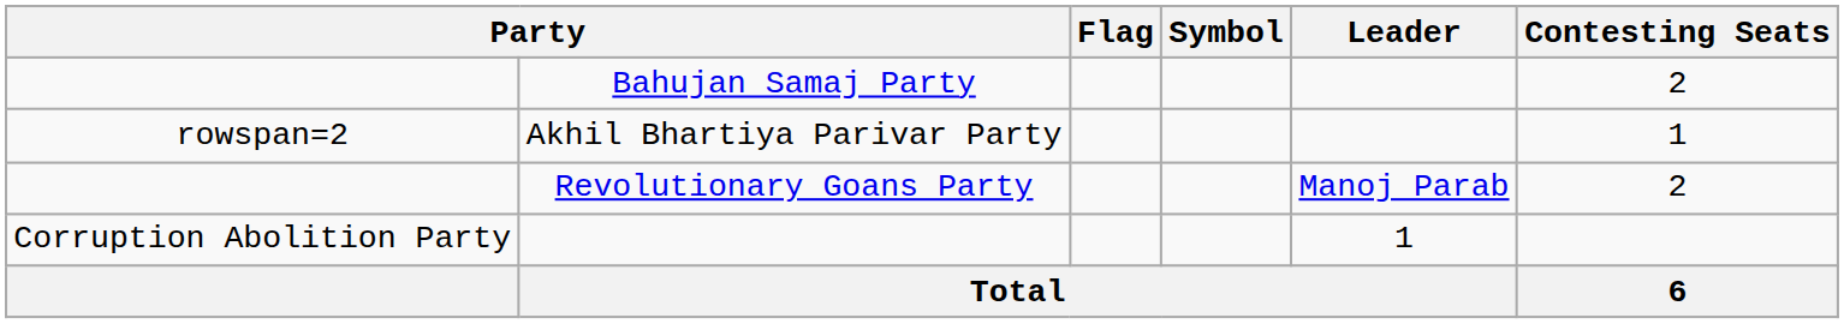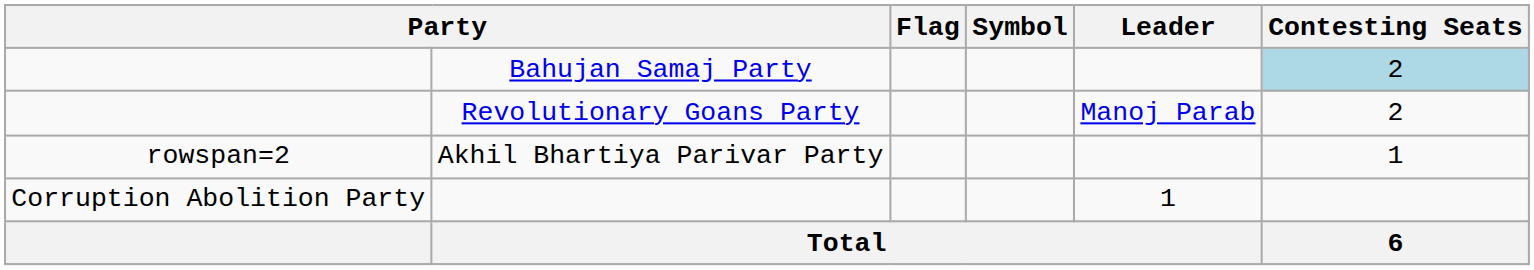Bahujan Samaj Party | Contesting Seats: no background -> lightblue background
rows swapped: Revolutionary Goans Party <-> Akhil Bhartiya Parivar Party
